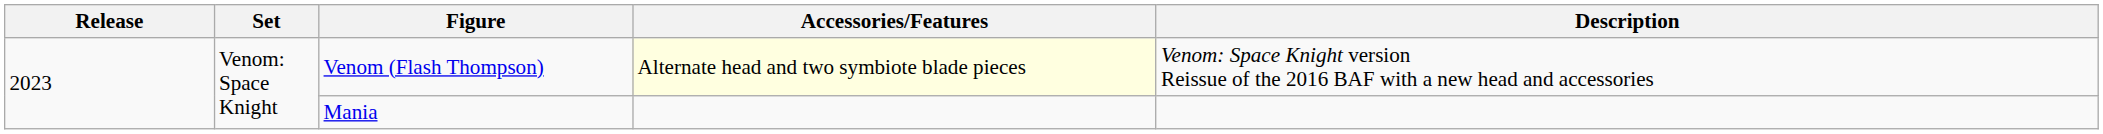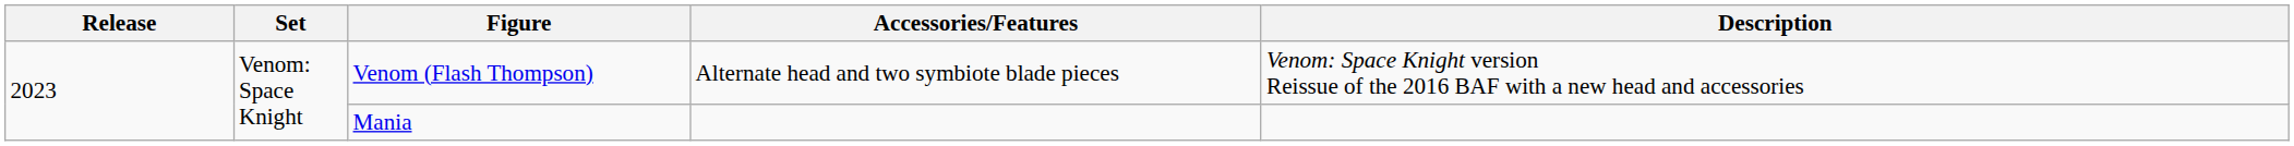Venom (Flash Thompson) | Accessories/Features: lightyellow background -> no background
